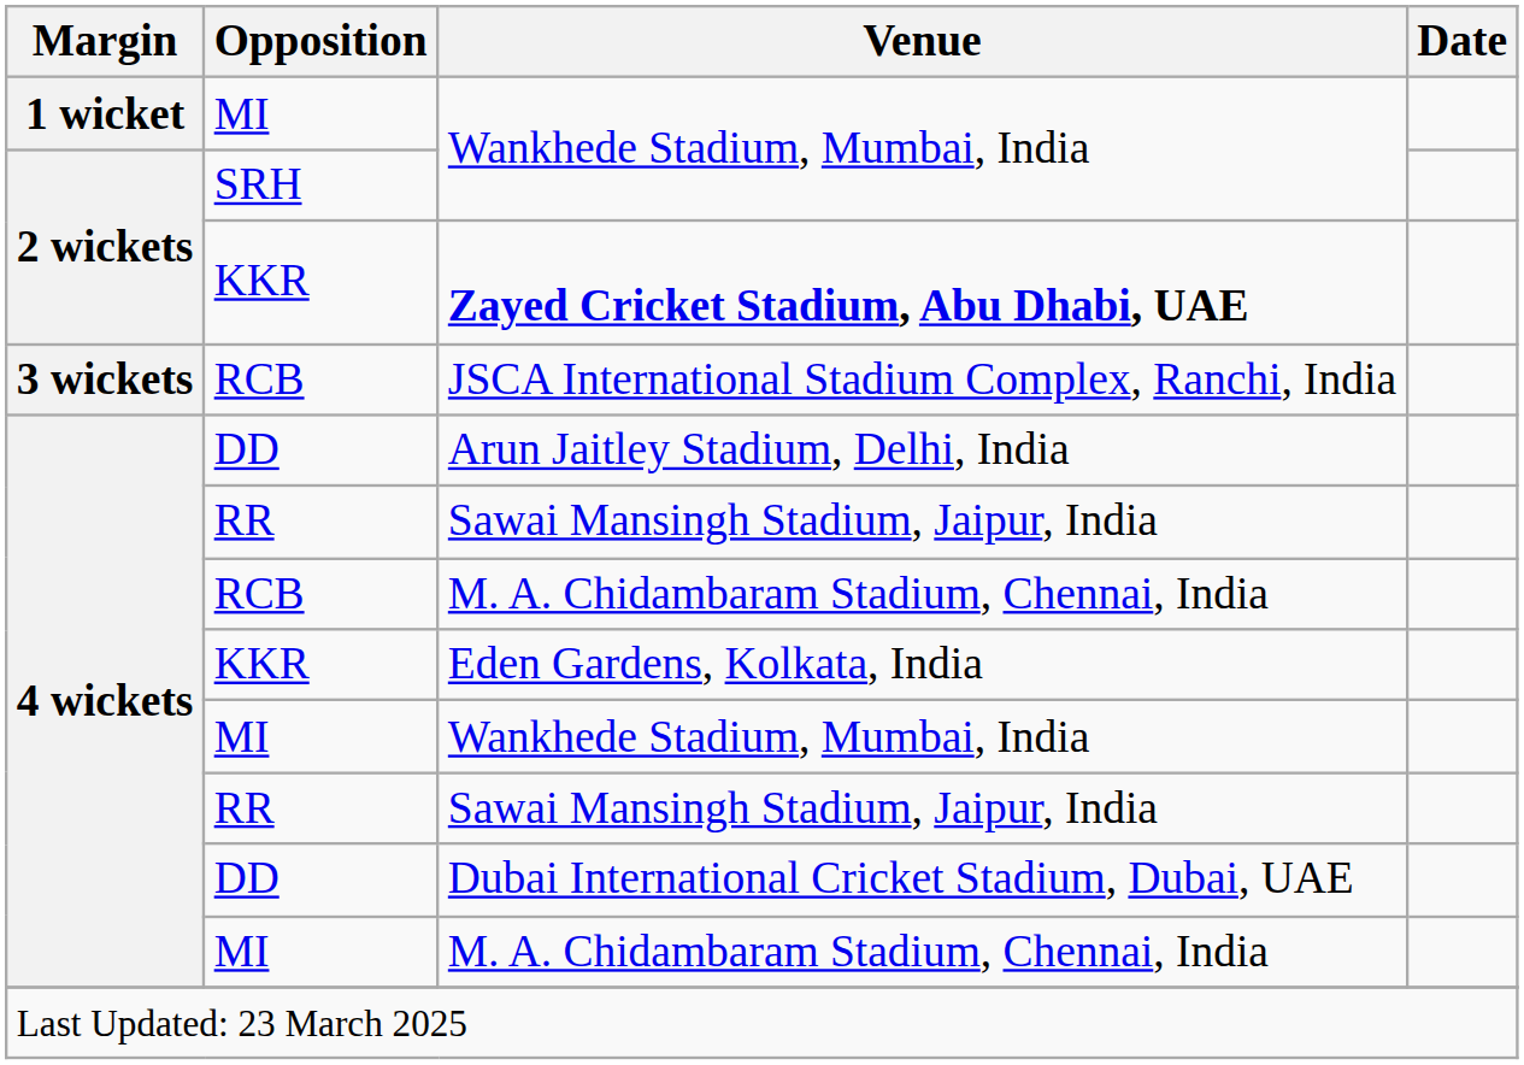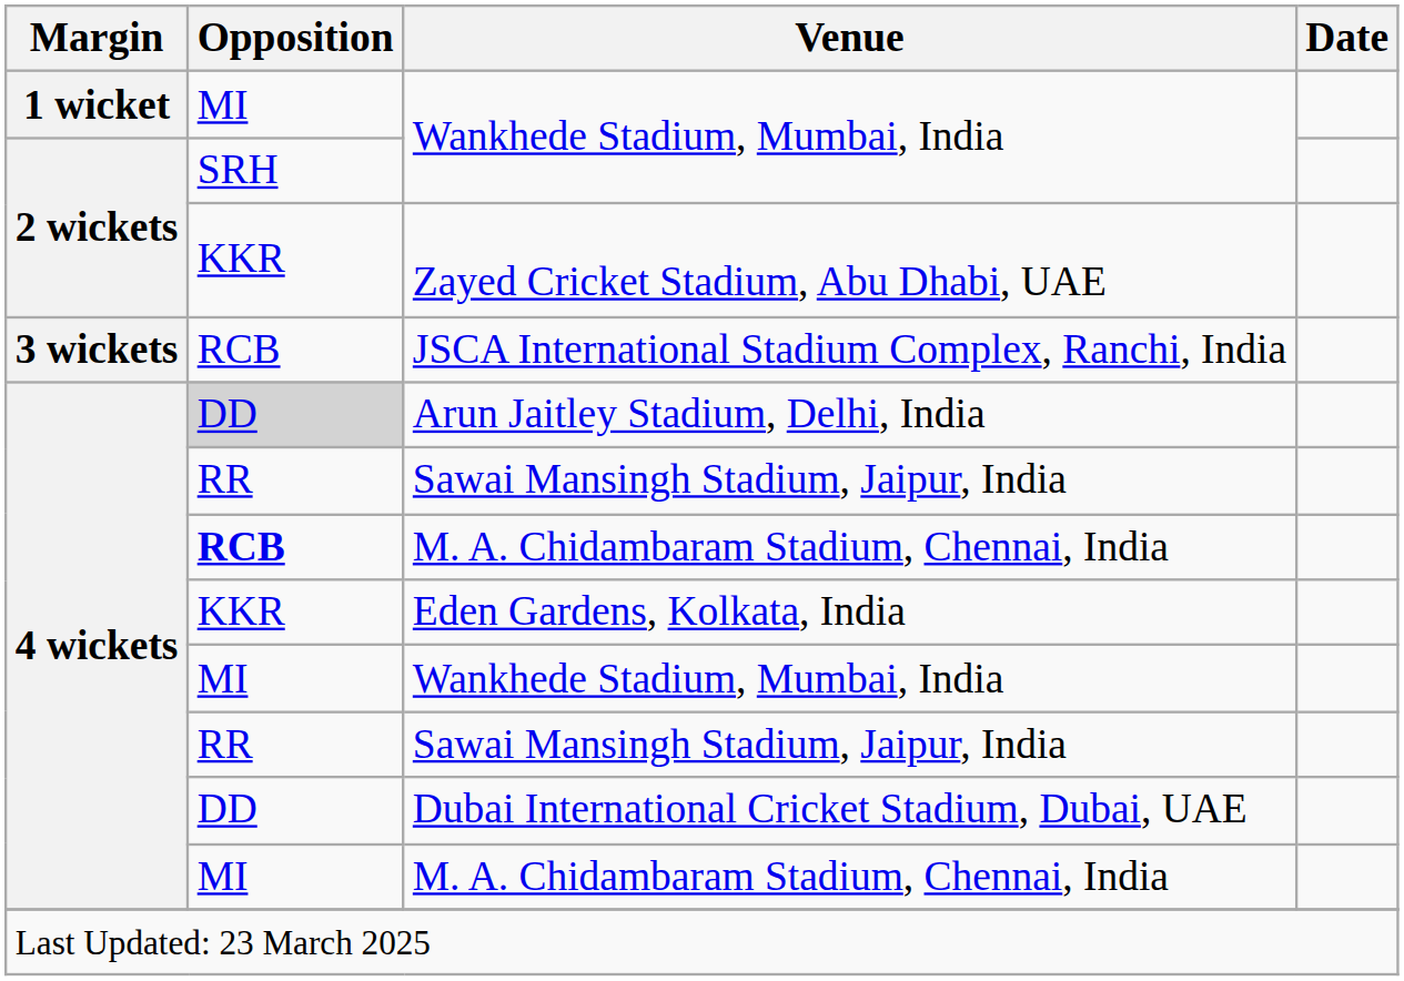Zayed Cricket Stadium, Abu Dhabi, UAE | Venue: bold -> normal
Arun Jaitley Stadium, Delhi, India | Opposition: no background -> lightgrey background
RCB / M. A. Chidambaram Stadium, Chennai, India | Opposition: normal -> bold
